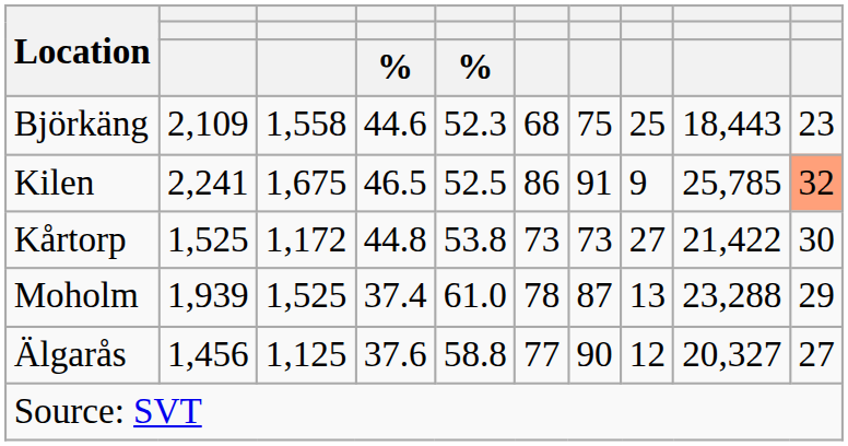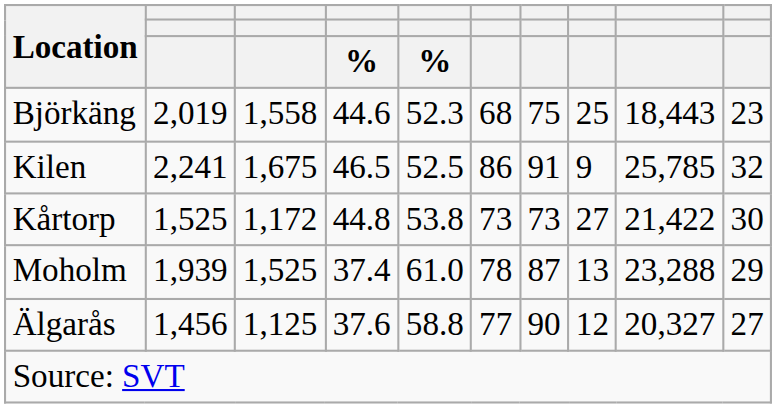Björkäng | column 2: 2,109 -> 2,019
Kilen | column 10: lightsalmon background -> no background
